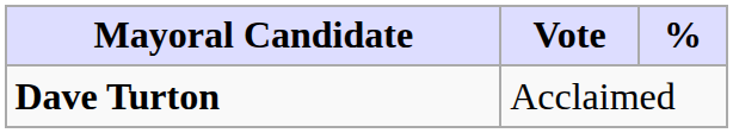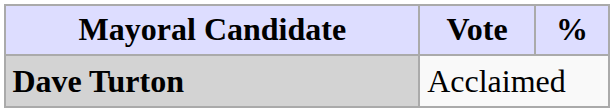Dave Turton | Mayoral Candidate: no background -> lightgrey background
